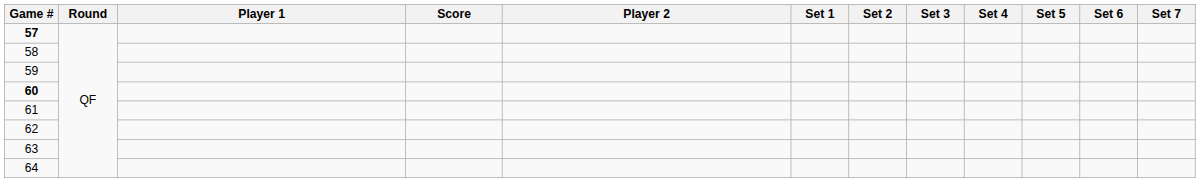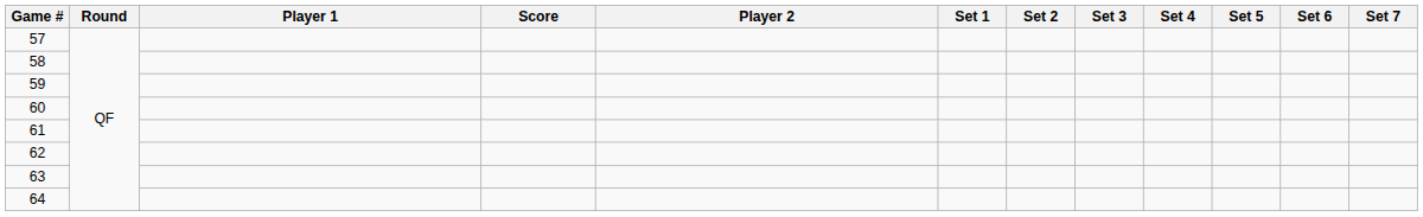57 | Game #: bold -> normal
60 | Game #: bold -> normal
